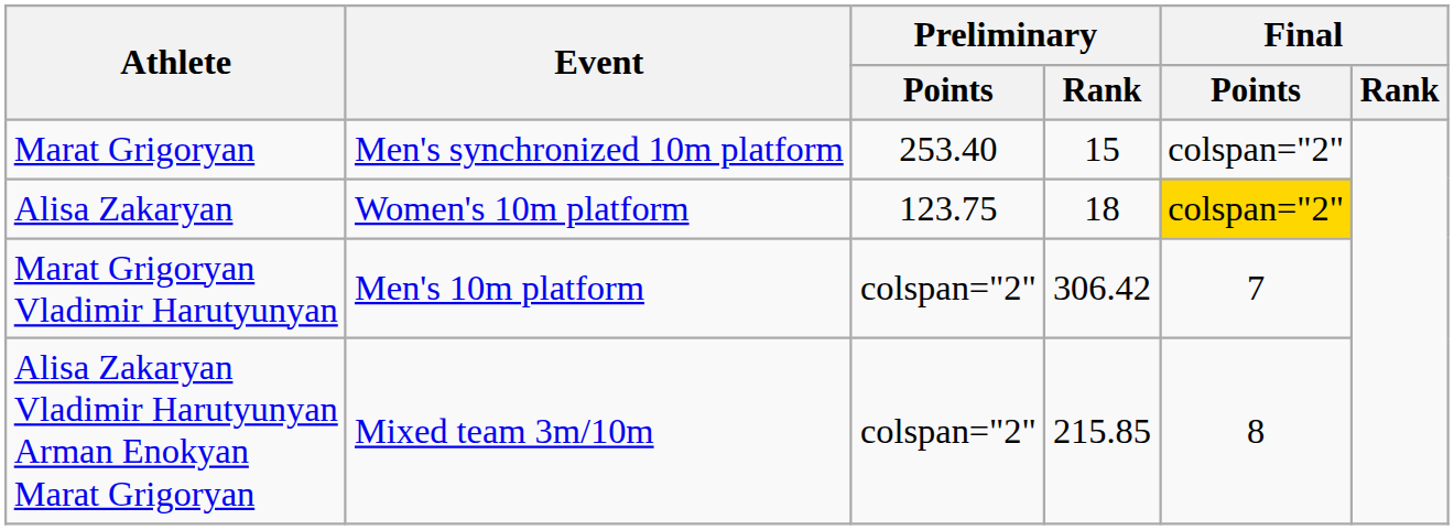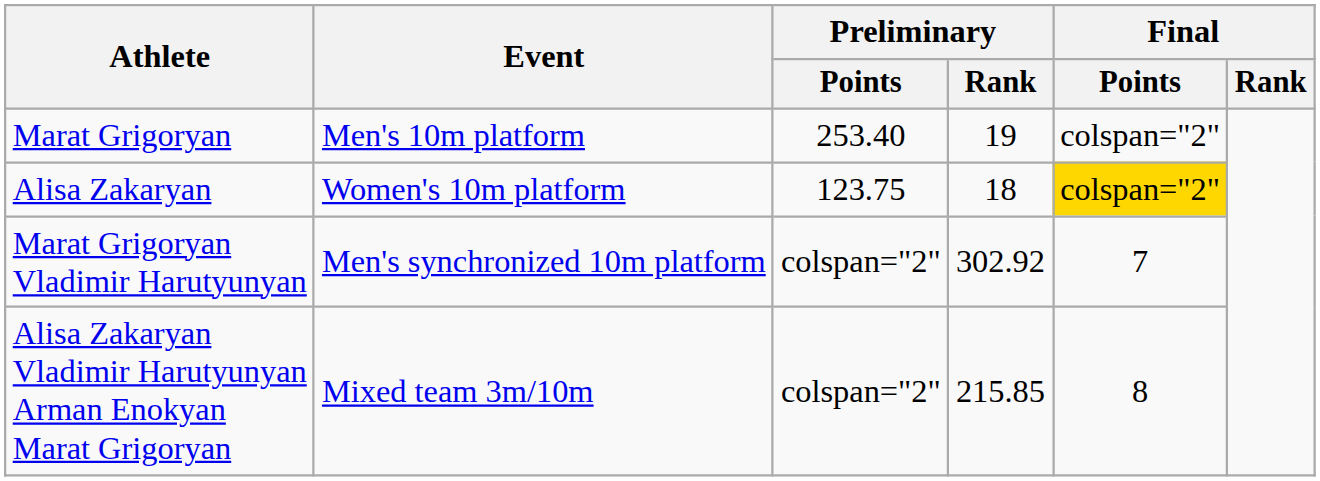Marat Grigoryan | Event: Men's synchronized 10m platform -> Men's 10m platform
Marat Grigoryan | Preliminary / Rank: 15 -> 19
Marat Grigoryan Vladimir Harutyunyan | Event: Men's 10m platform -> Men's synchronized 10m platform
Marat Grigoryan Vladimir Harutyunyan | Preliminary / Rank: 306.42 -> 302.92
